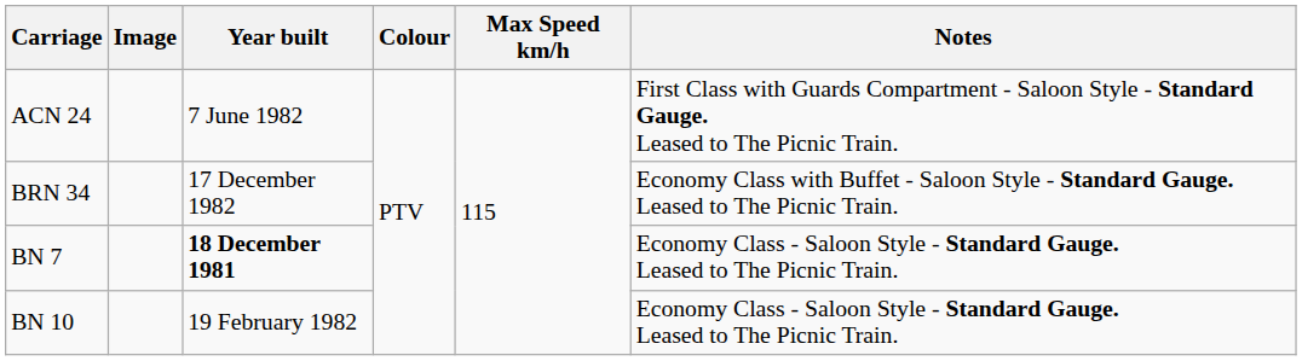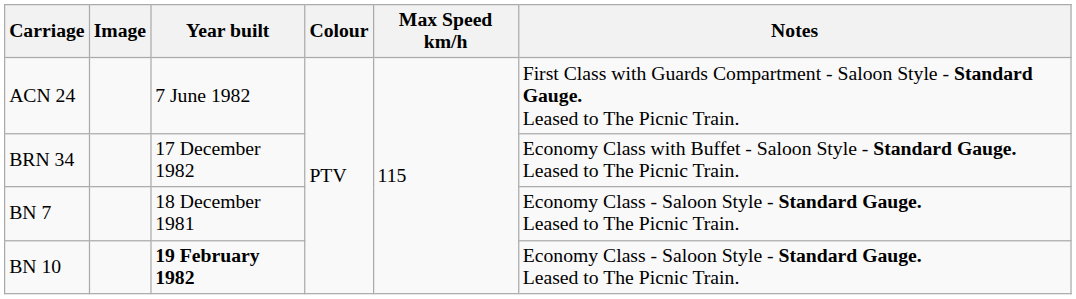BN 7 | Year built: bold -> normal
BN 10 | Year built: normal -> bold
